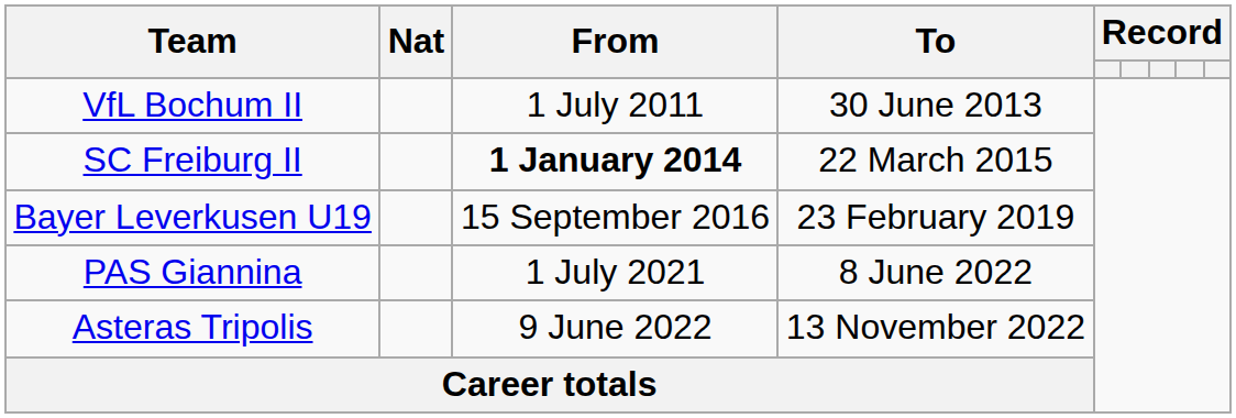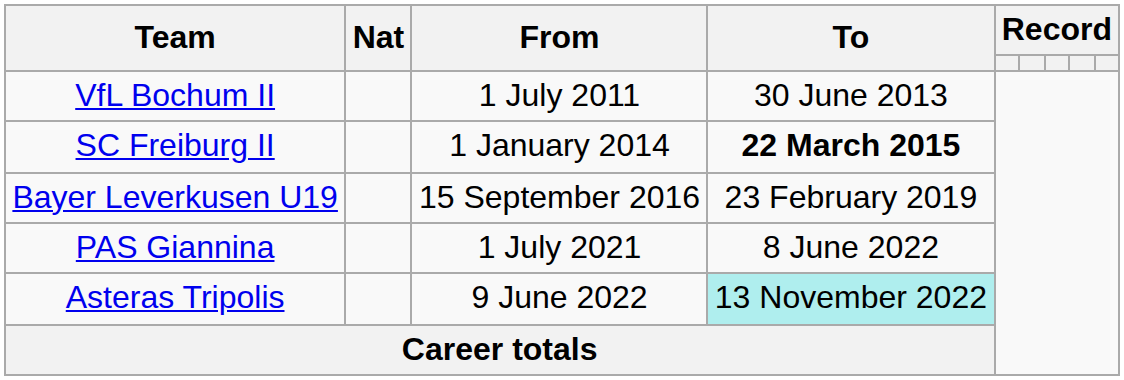SC Freiburg II | From: bold -> normal
SC Freiburg II | To: normal -> bold
Asteras Tripolis | To: no background -> paleturquoise background
